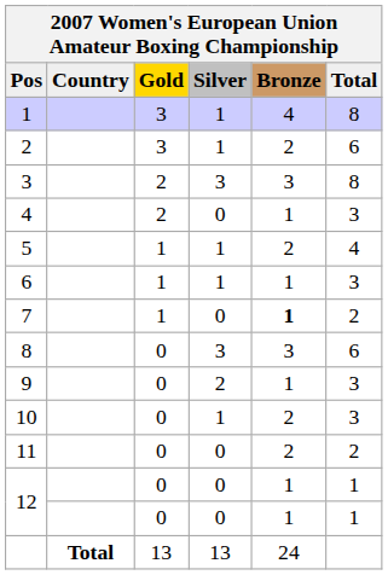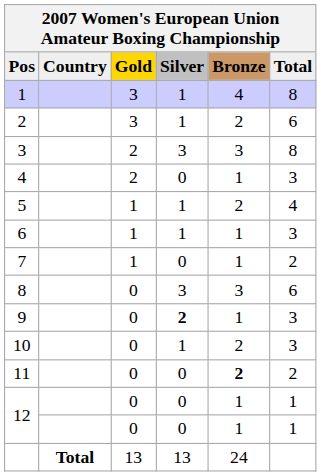7 | Bronze: bold -> normal
9 | Silver: normal -> bold
11 | Bronze: normal -> bold
